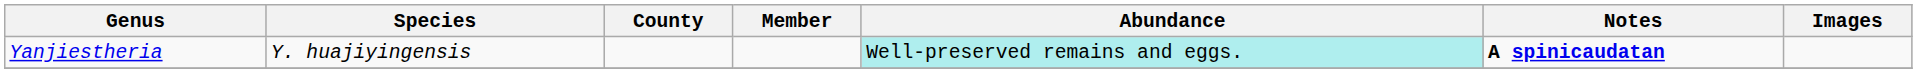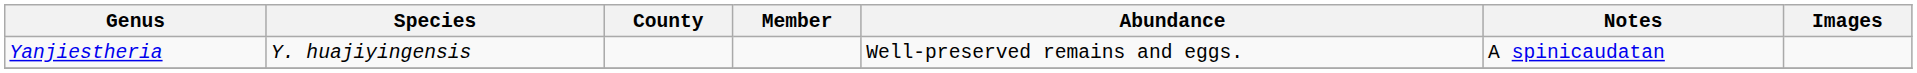Yanjiestheria | Abundance: paleturquoise background -> no background
Yanjiestheria | Notes: bold -> normal
